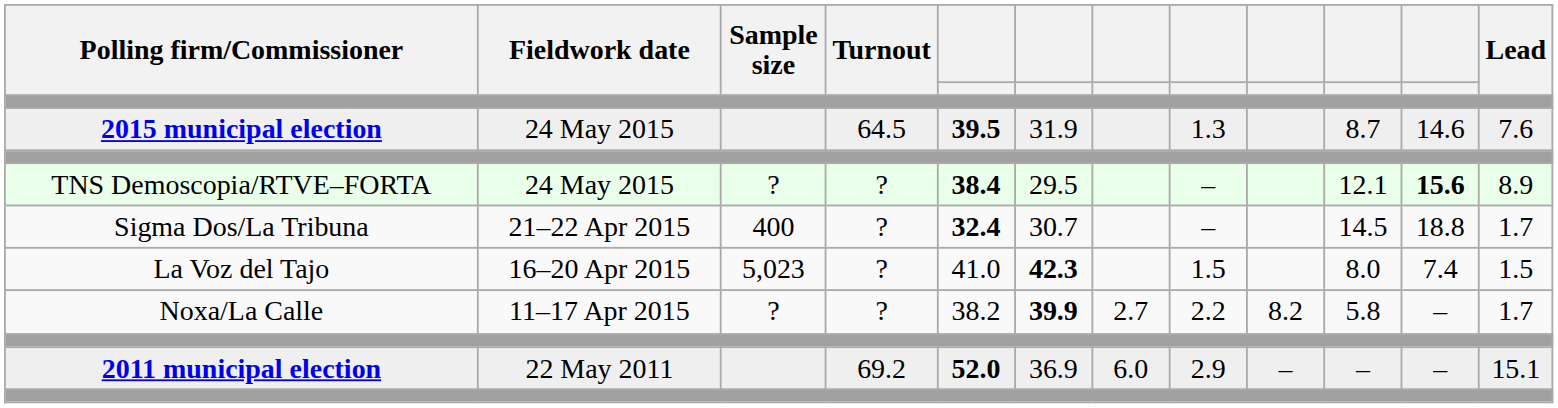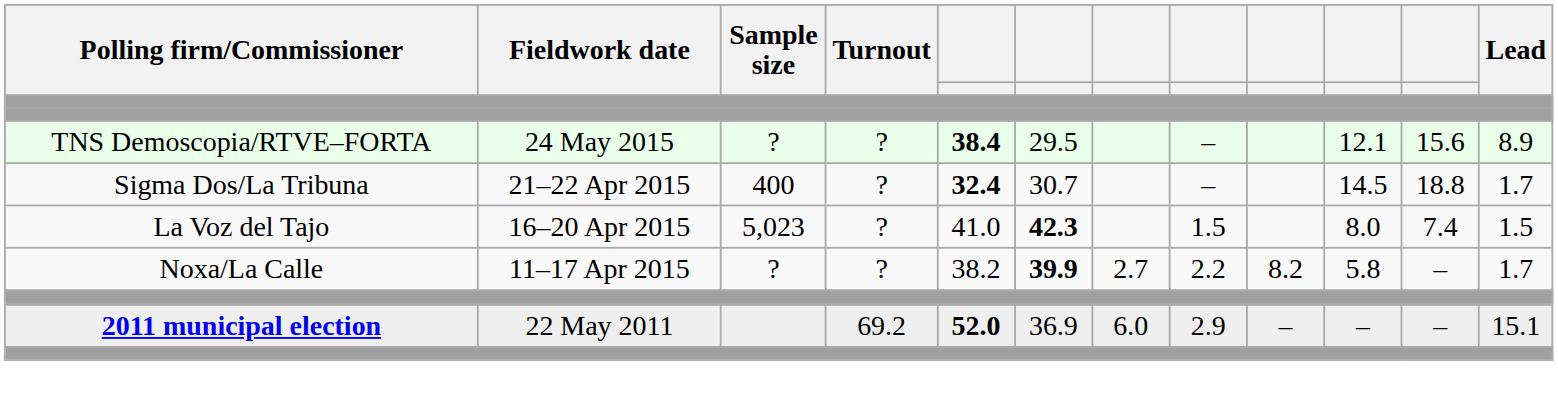- row: 2015 municipal election | 24 May 2015 | 64.5 | 39.5 | 31.9 | 1.3 | 8.7 | 14.6 | 7.6
TNS Demoscopia/RTVE–FORTA | column 11: bold -> normal
